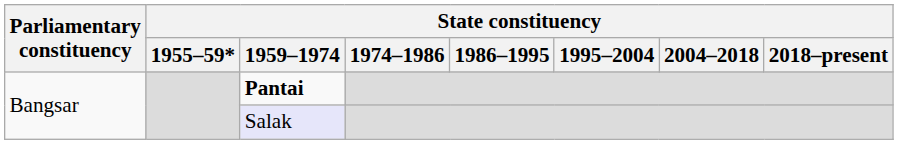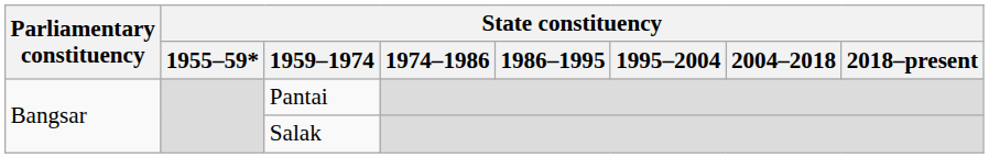Pantai | State constituency / 1959–1974: bold -> normal
Salak | State constituency / 1959–1974: lavender background -> no background
